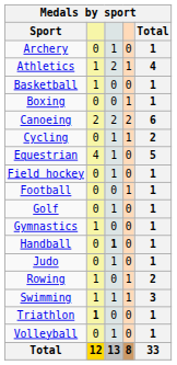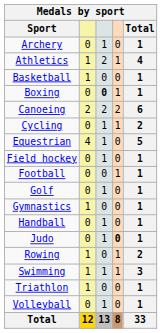Boxing | column 3: normal -> bold
Handball | column 3: bold -> normal
Judo | column 4: normal -> bold
Triathlon | column 2: bold -> normal
